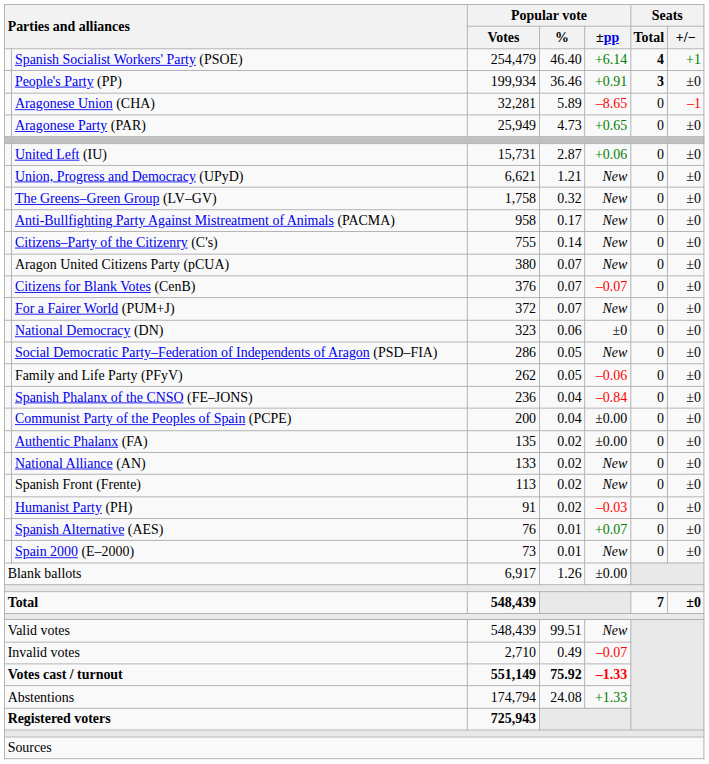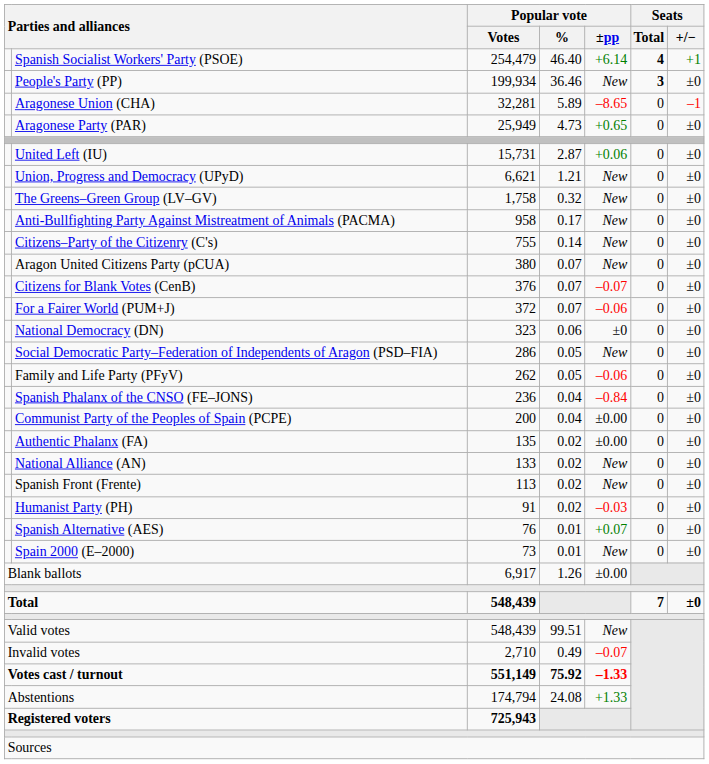People's Party (PP) | Popular vote / ±pp: +0.91 -> New
For a Fairer World (PUM+J) | Popular vote / ±pp: New -> –0.06
